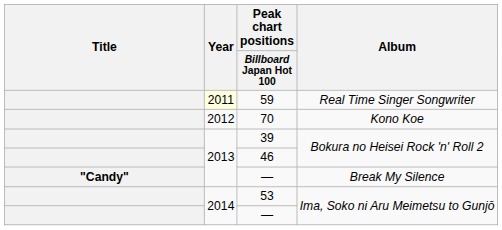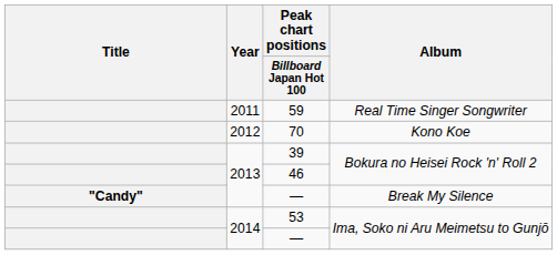59 | Year: lightyellow background -> no background
